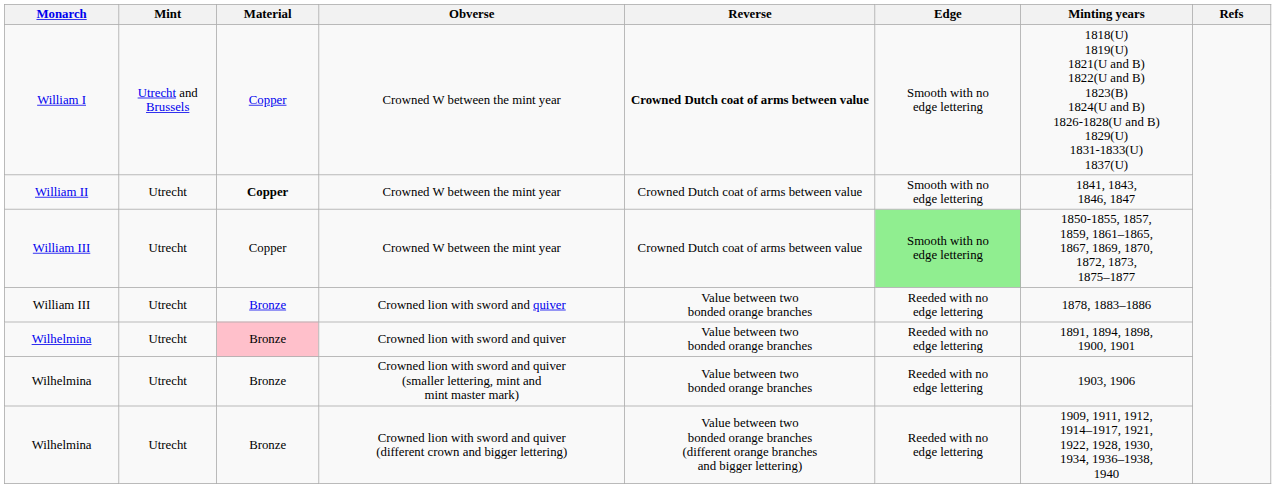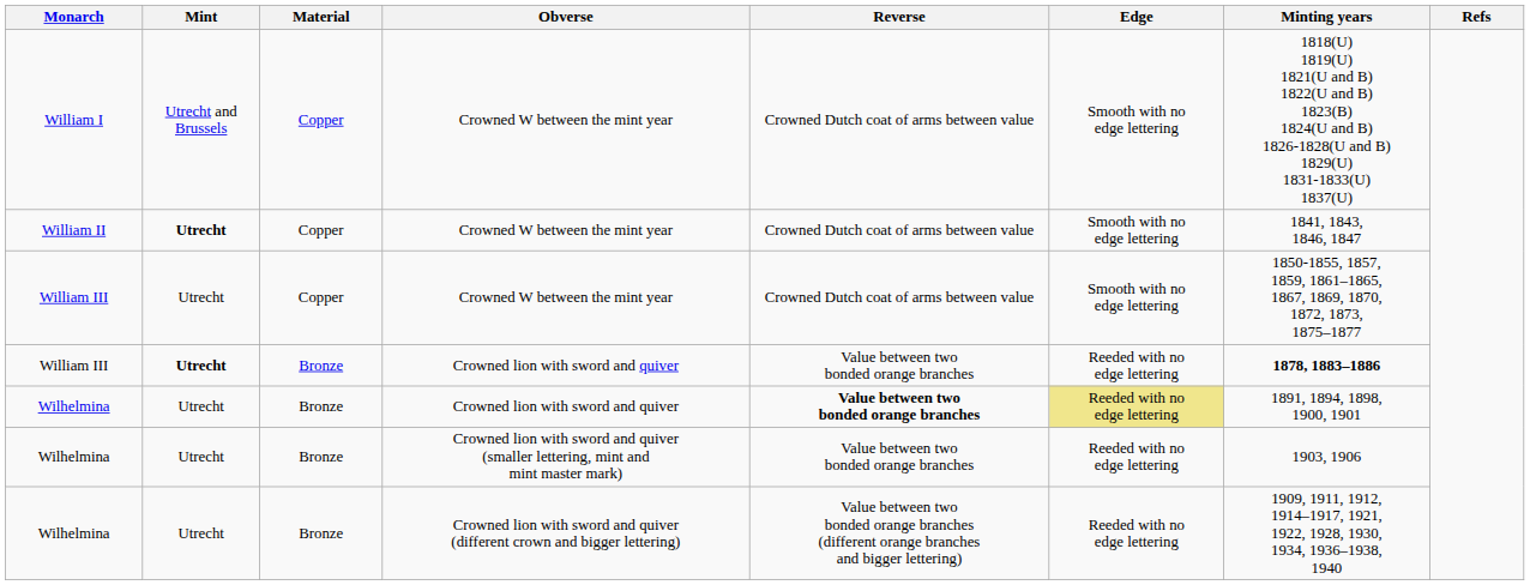William I | Reverse: bold -> normal
William II | Mint: normal -> bold
William II | Material: bold -> normal
William III / Crowned W between the mint year | Edge: lightgreen background -> no background
William III / Crowned lion with sword and quiver | Mint: normal -> bold
William III / Crowned lion with sword and quiver | Minting years: normal -> bold
Wilhelmina / Crowned lion with sword and quiver | Material: pink background -> no background
Wilhelmina / Crowned lion with sword and quiver | Reverse: normal -> bold
Wilhelmina / Crowned lion with sword and quiver | Edge: no background -> khaki background
